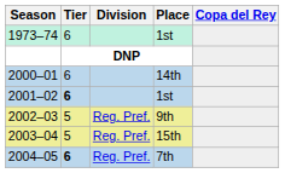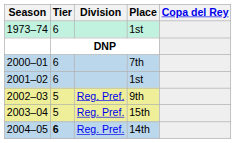2000–01 | Place: 14th -> 7th
2001–02 | Tier: bold -> normal
2004–05 | Place: 7th -> 14th
